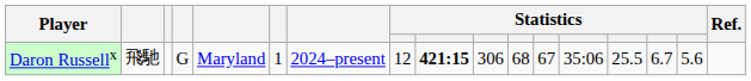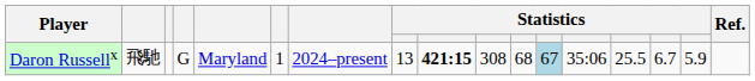Daron Russellx | column 8: 12 -> 13
Daron Russellx | column 10: 306 -> 308
Daron Russellx | column 12: no background -> lightblue background
Daron Russellx | column 16: 5.6 -> 5.9
